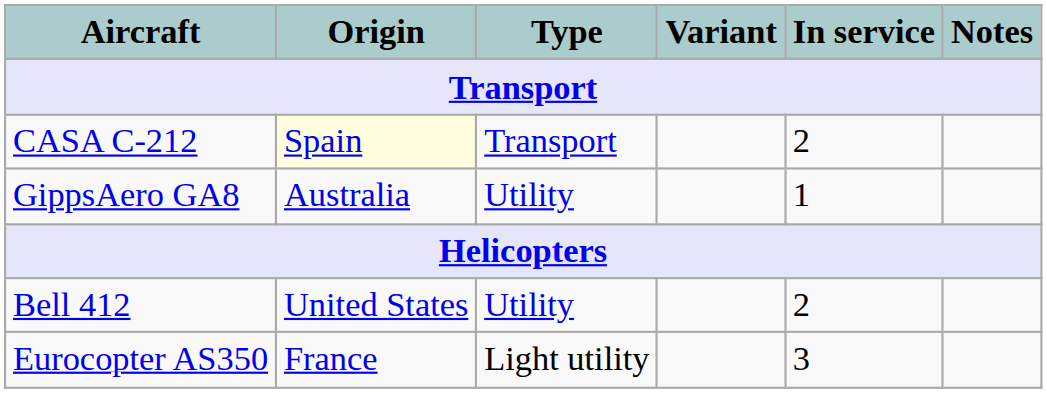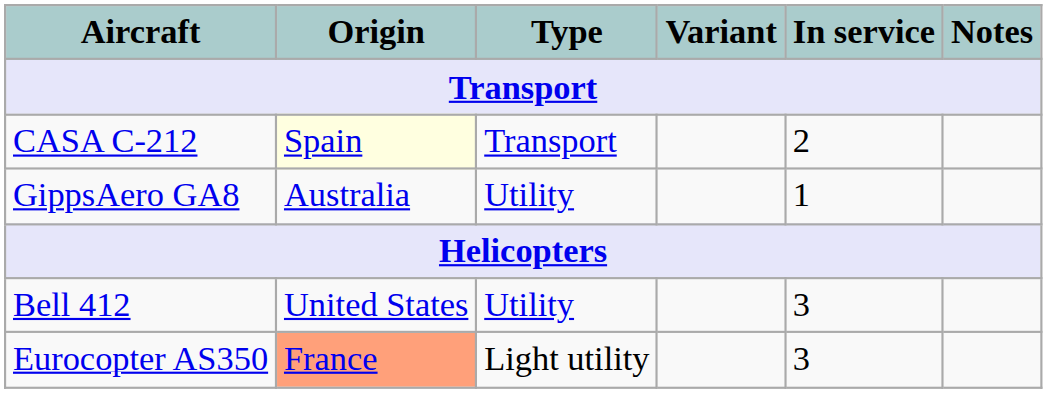Bell 412 | In service: 2 -> 3
Eurocopter AS350 | Origin: no background -> lightsalmon background
